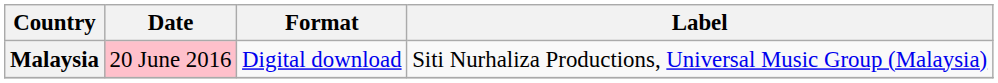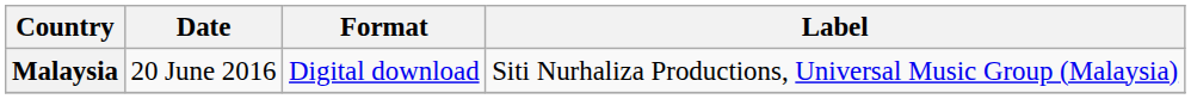Malaysia | Date: pink background -> no background
